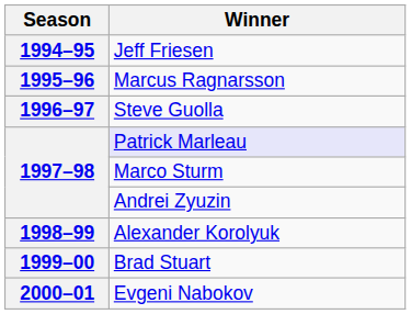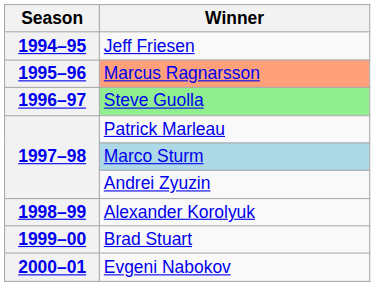Marcus Ragnarsson | Winner: no background -> lightsalmon background
Steve Guolla | Winner: no background -> lightgreen background
Patrick Marleau | Winner: lavender background -> no background
Marco Sturm | Winner: no background -> lightblue background
